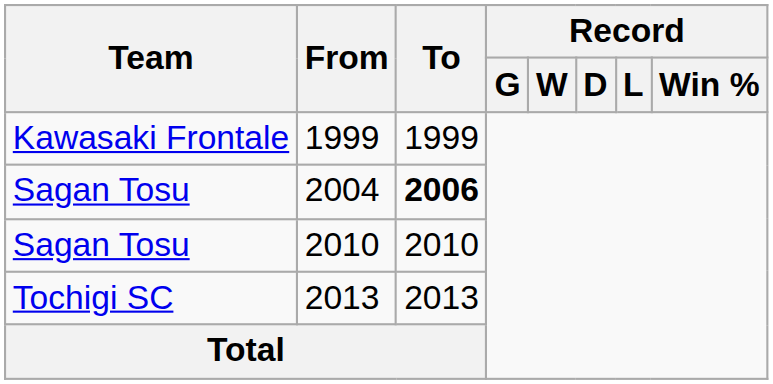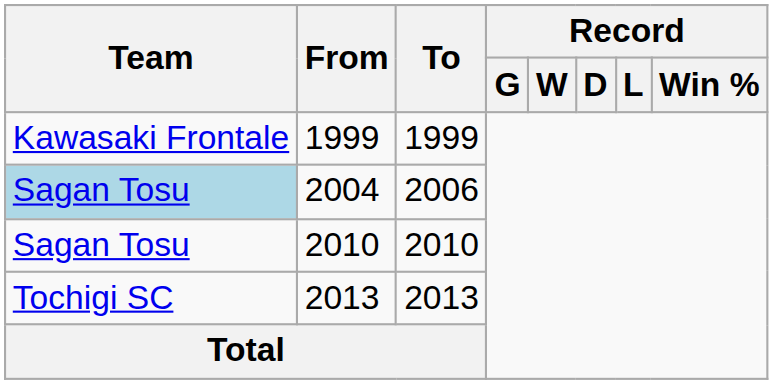2004 | Team: no background -> lightblue background
2004 | To: bold -> normal
